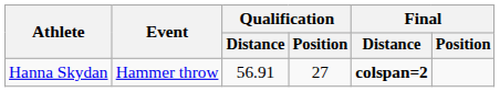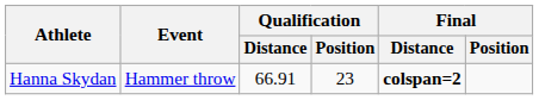Hanna Skydan | Qualification / Distance: 56.91 -> 66.91
Hanna Skydan | Qualification / Position: 27 -> 23
